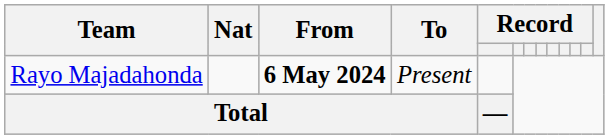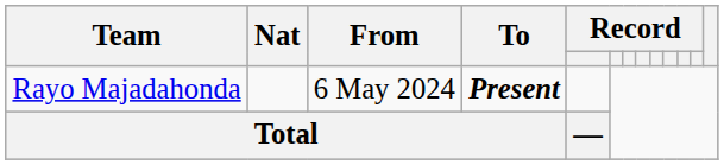Rayo Majadahonda | From: bold -> normal
Rayo Majadahonda | To: normal -> bold
